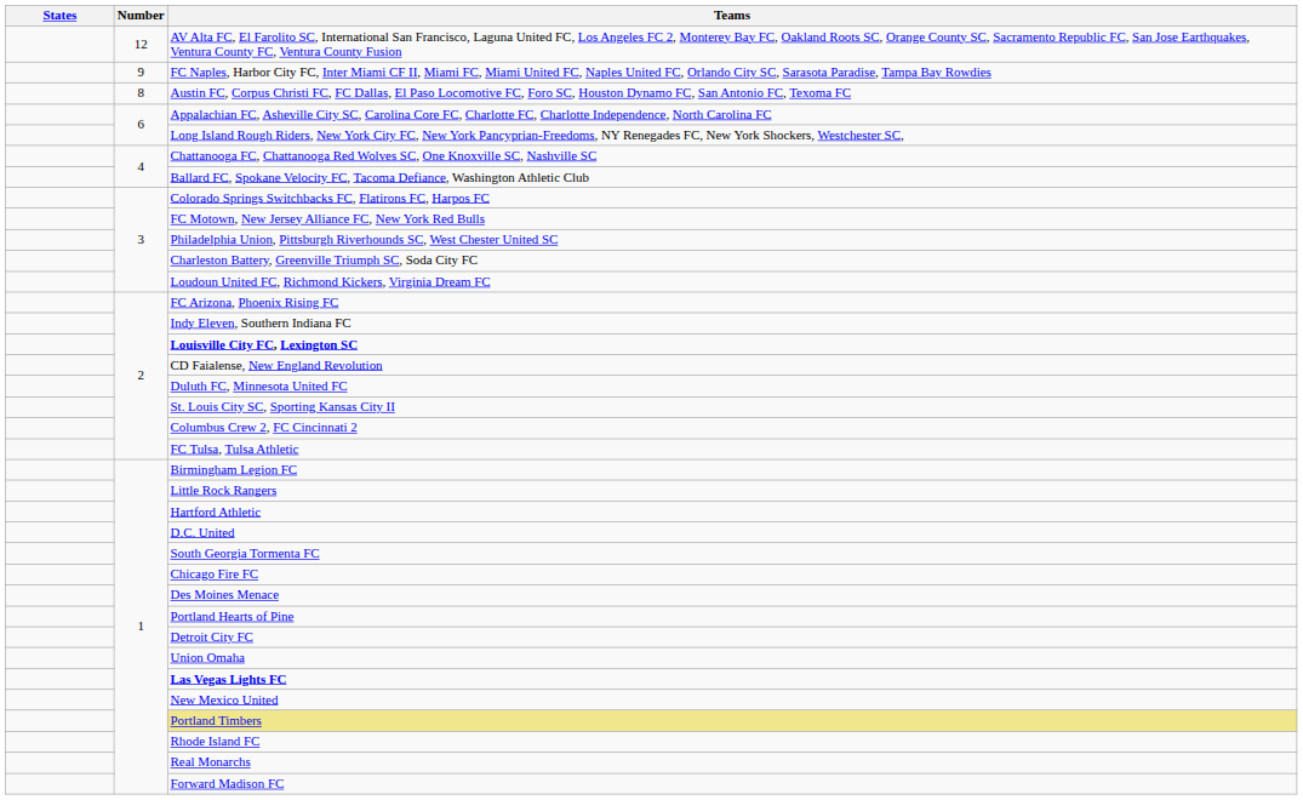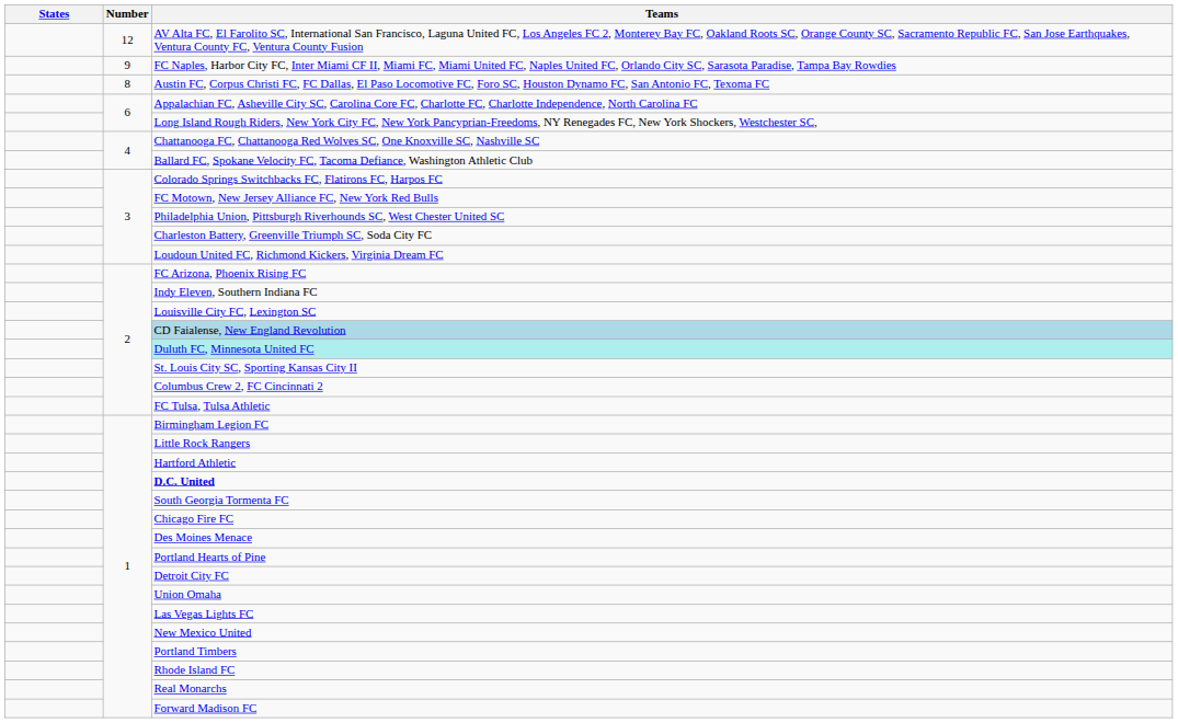Louisville City FC, Lexington SC | Teams: bold -> normal
CD Faialense, New England Revolution | Teams: no background -> lightblue background
Duluth FC, Minnesota United FC | Teams: no background -> paleturquoise background
D.C. United | Teams: normal -> bold
Las Vegas Lights FC | Teams: bold -> normal
Portland Timbers | Teams: khaki background -> no background
